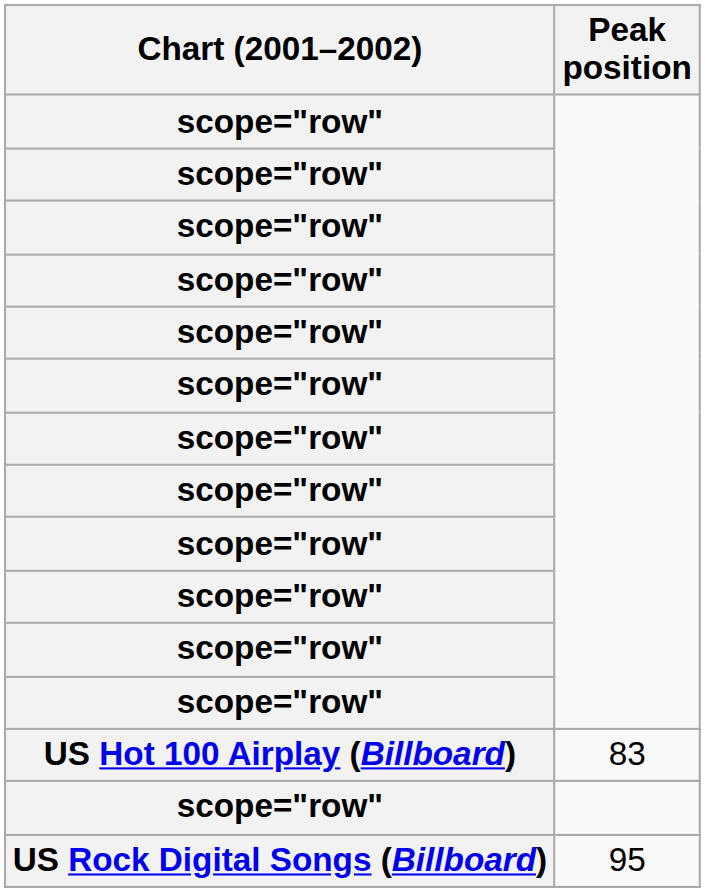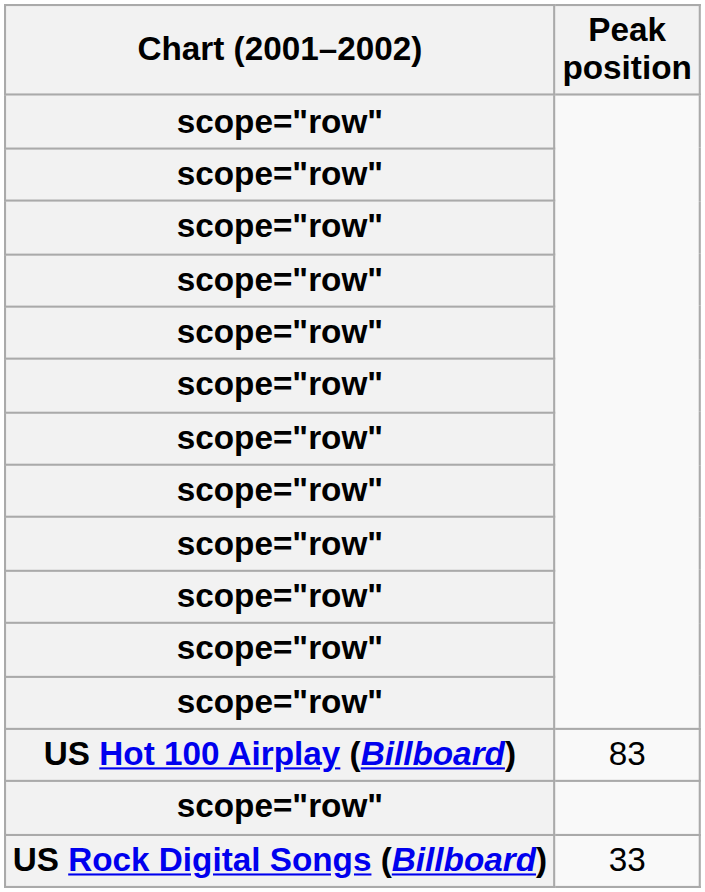US Rock Digital Songs (Billboard) | Peak position: 95 -> 33
